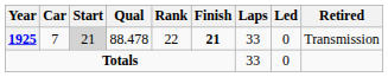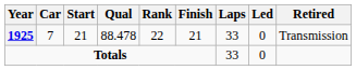1925 | Start: lightgrey background -> no background
1925 | Finish: bold -> normal
